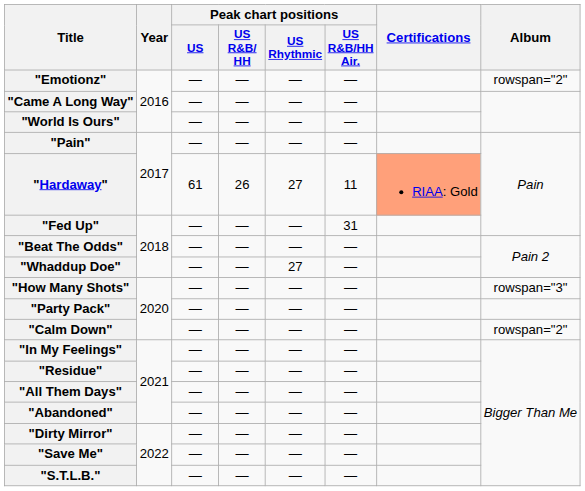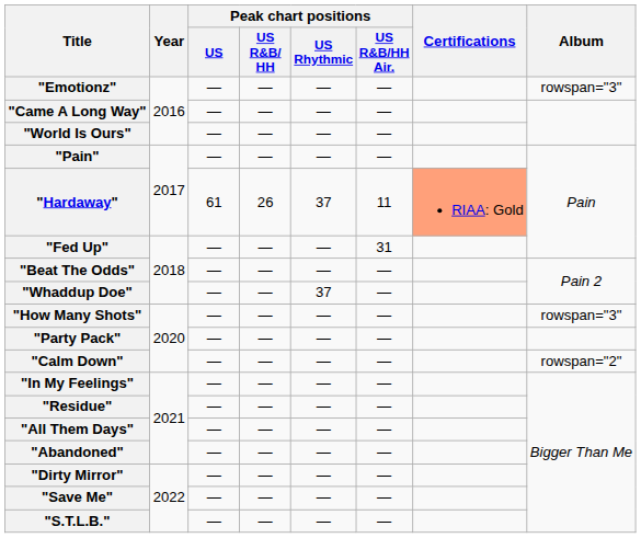"Emotionz" | Album: rowspan="2" -> rowspan="3"
"Hardaway" | Peak chart positions / US Rhythmic: 27 -> 37
"Whaddup Doe" | Peak chart positions / US Rhythmic: 27 -> 37
